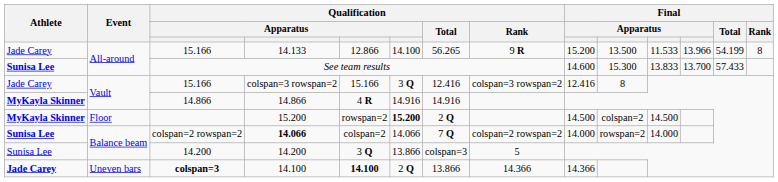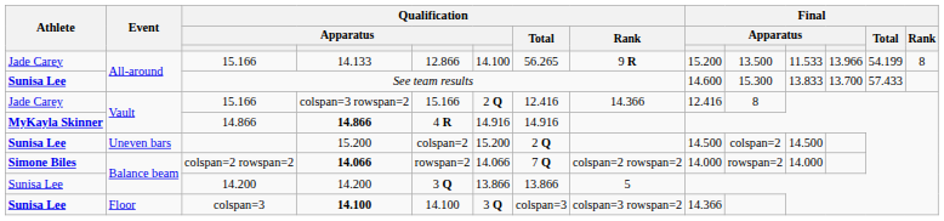row 6 | column 6: 3 Q -> 2 Q
row 6 | Qualification / Rank: colspan=3 rowspan=2 -> 14.366
row 7 | column 4: normal -> bold
row 8 | Athlete: MyKayla Skinner -> Sunisa Lee
row 8 | Event: Floor -> Uneven bars
row 8 | column 5: rowspan=2 -> colspan=2
row 8 | column 6: bold -> normal
row 9 | Athlete: Sunisa Lee -> Simone Biles
row 9 | column 5: colspan=2 -> rowspan=2
row 10 | Qualification / Total: colspan=3 -> 13.866
row 11 | Athlete: Jade Carey -> Sunisa Lee
row 11 | Event: Uneven bars -> Floor
row 11 | column 3: bold -> normal
row 11 | column 4: normal -> bold
row 11 | column 5: bold -> normal
row 11 | column 6: 2 Q -> 3 Q
row 11 | Qualification / Total: 13.866 -> colspan=3
row 11 | Qualification / Rank: 14.366 -> colspan=3 rowspan=2
